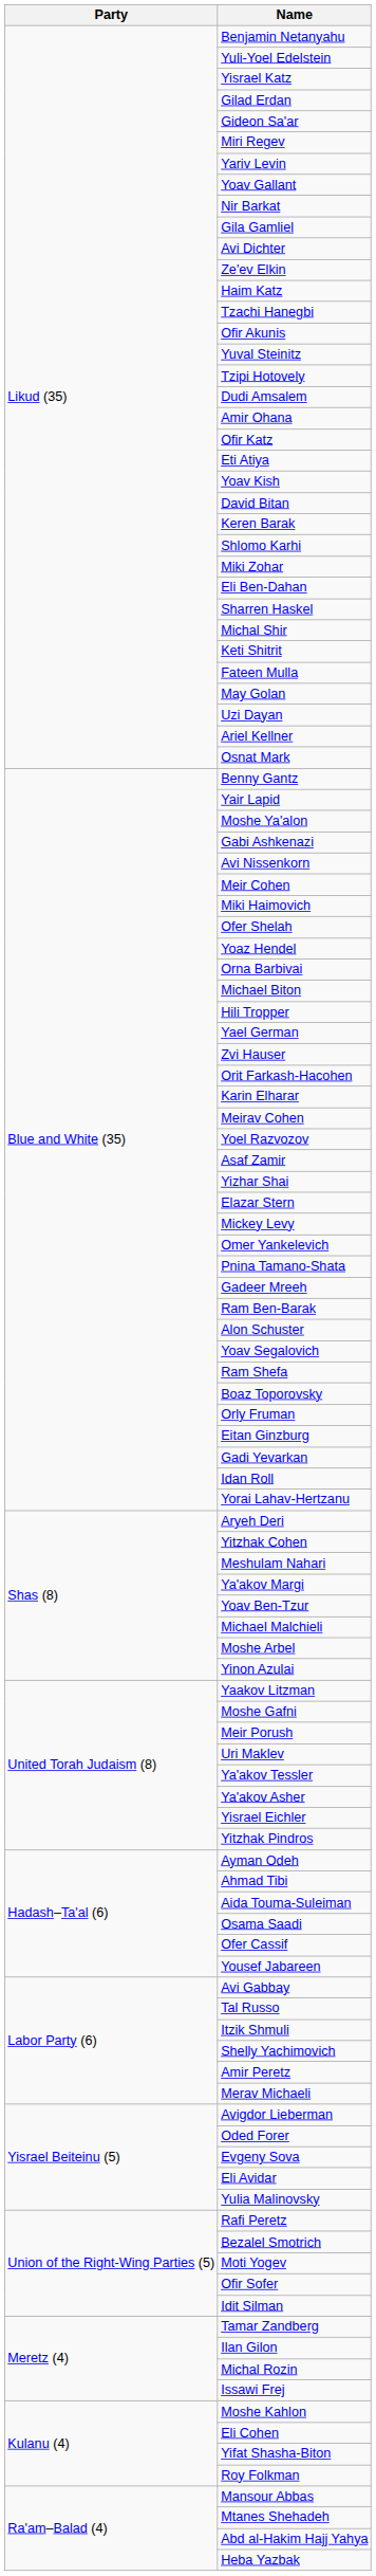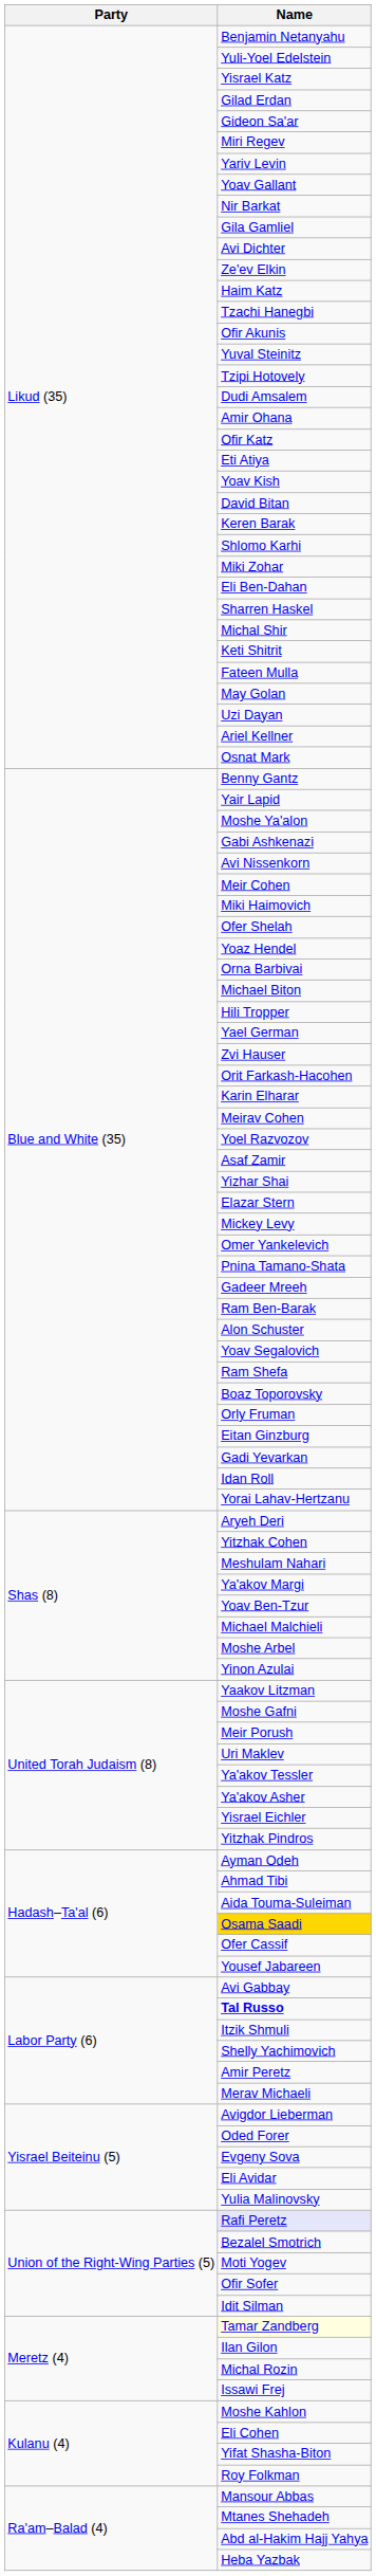Osama Saadi | Name: no background -> gold background
Tal Russo | Name: normal -> bold
Rafi Peretz | Name: no background -> lavender background
Tamar Zandberg | Name: no background -> lightyellow background
